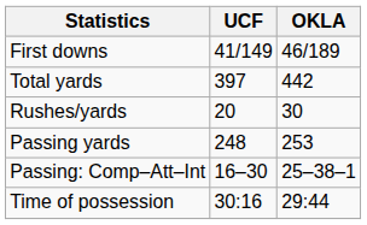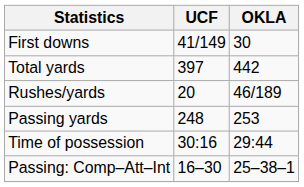First downs | OKLA: 46/189 -> 30
Rushes/yards | OKLA: 30 -> 46/189
rows swapped: Passing: Comp–Att–Int <-> Time of possession
